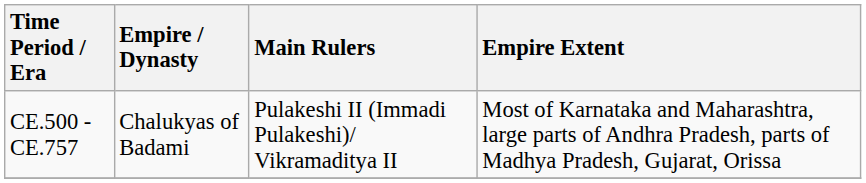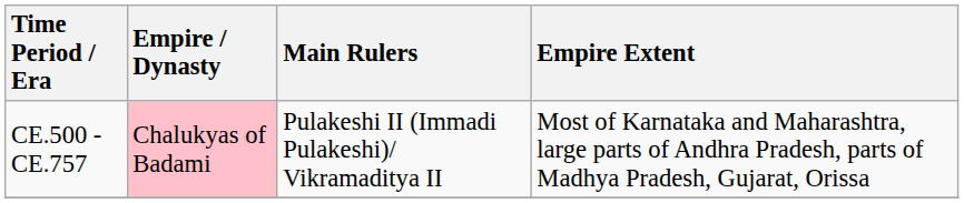CE.500 - CE.757 | Empire / Dynasty: no background -> pink background
